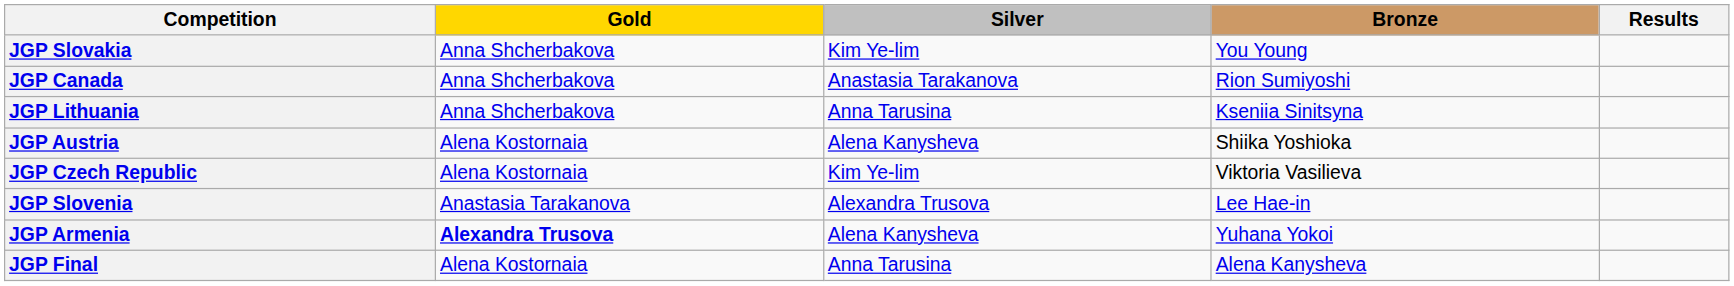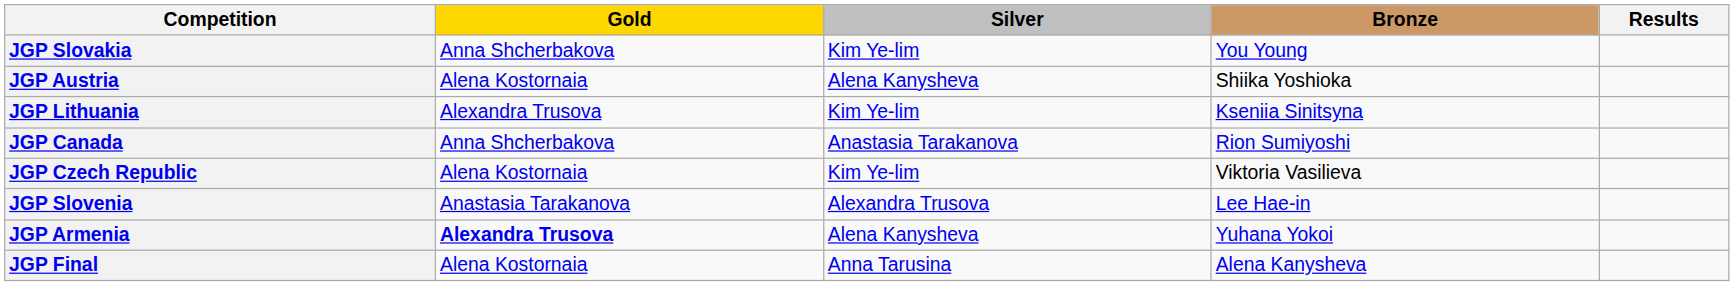rows swapped: JGP Austria <-> JGP Canada
JGP Lithuania | Gold: Anna Shcherbakova -> Alexandra Trusova
JGP Lithuania | Silver: Anna Tarusina -> Kim Ye-lim
